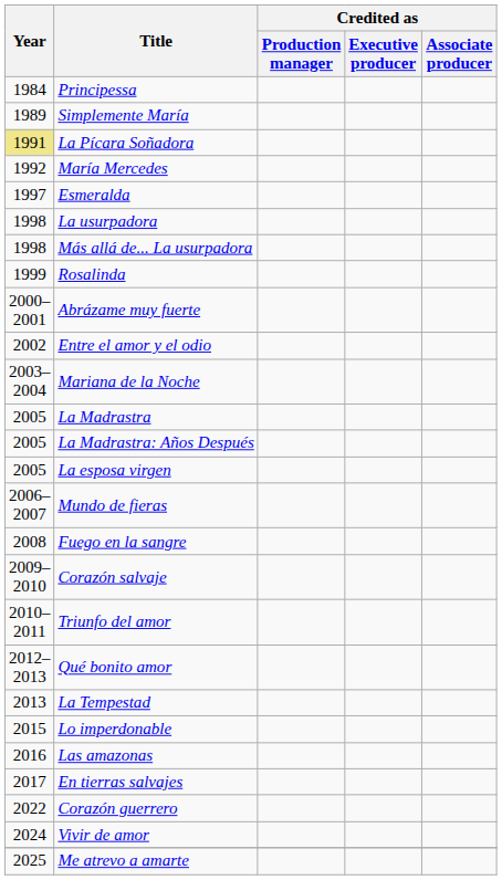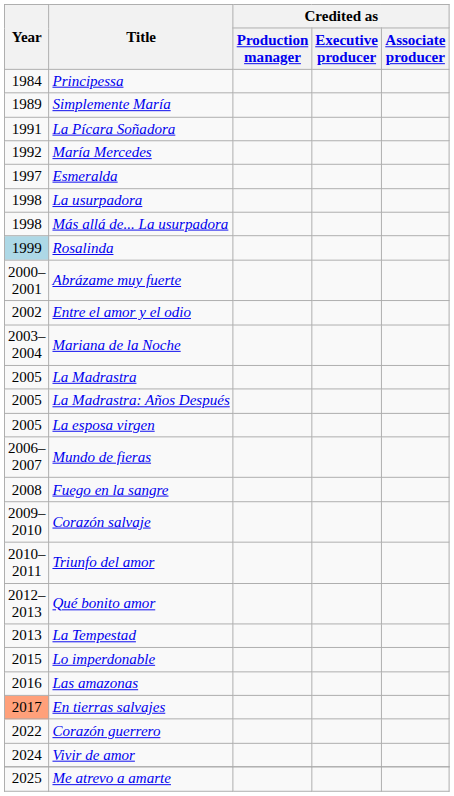La Pícara Soñadora | Year: khaki background -> no background
Rosalinda | Year: no background -> lightblue background
En tierras salvajes | Year: no background -> lightsalmon background
